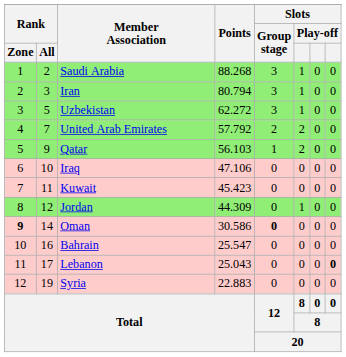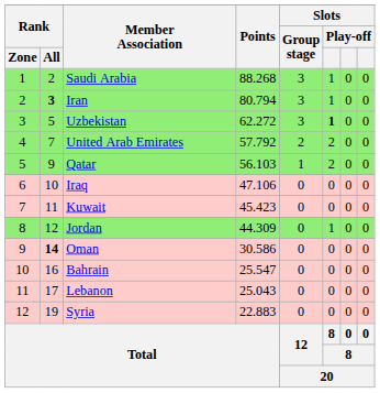Iran | Rank / All: normal -> bold
Uzbekistan | column 6: normal -> bold
Oman | Rank / Zone: bold -> normal
Oman | Rank / All: normal -> bold
Oman | Slots / Group stage: bold -> normal
Lebanon | column 8: bold -> normal
